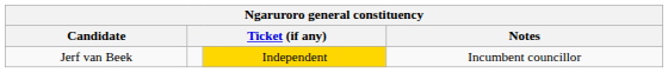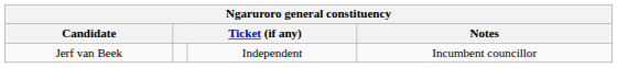Jerf van Beek | column 3: gold background -> no background
